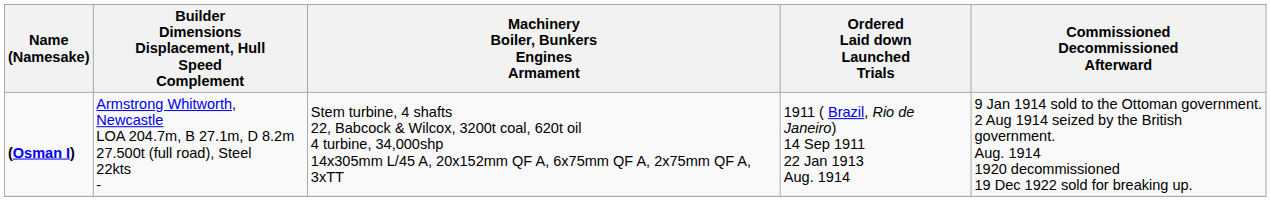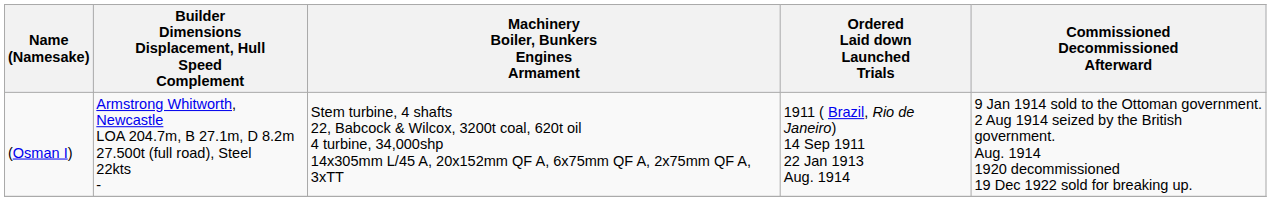(Osman I) | Name (Namesake): bold -> normal
